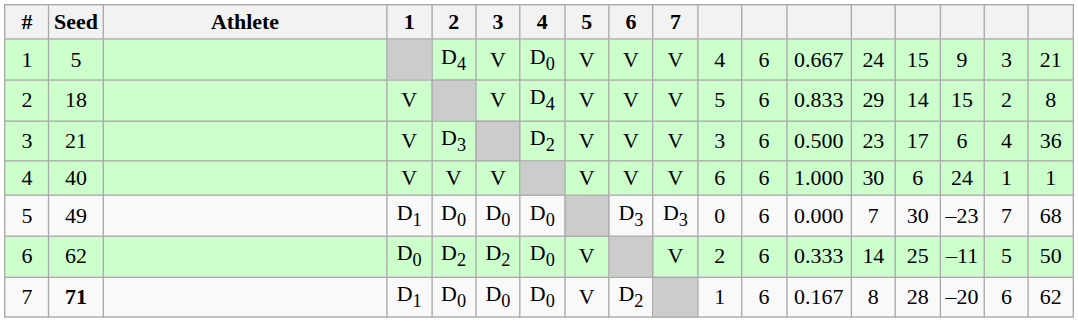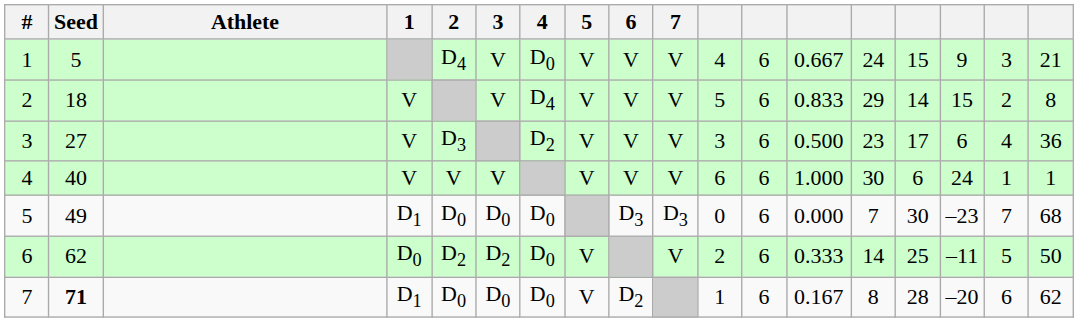row 4 | Seed: 21 -> 27
